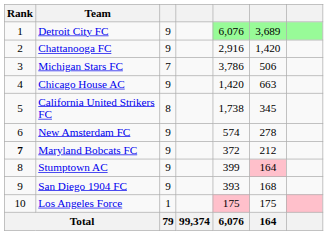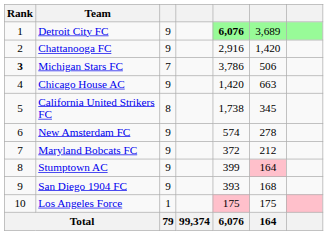Detroit City FC | column 5: normal -> bold
Michigan Stars FC | Rank: normal -> bold
Maryland Bobcats FC | Rank: bold -> normal
